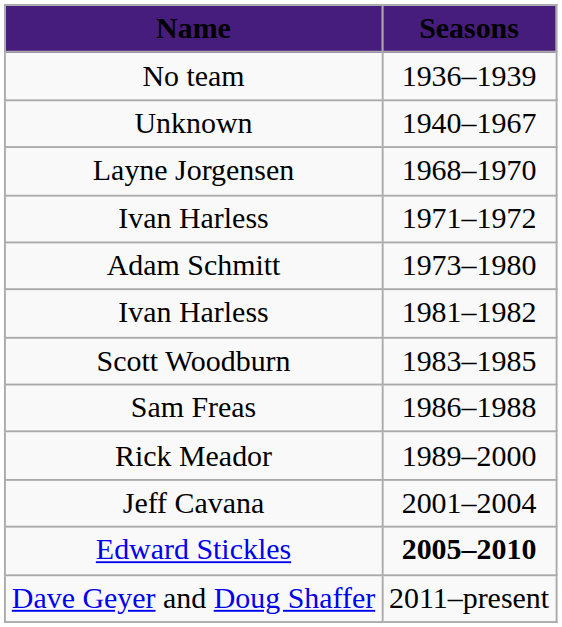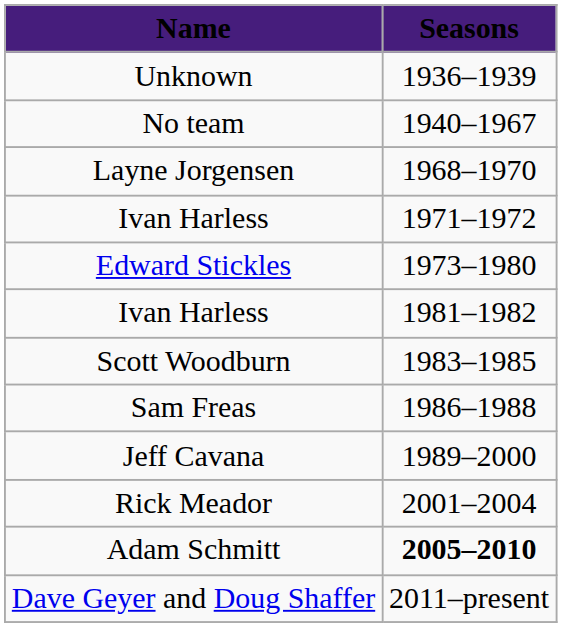row 2 | Name: No team -> Unknown
row 3 | Name: Unknown -> No team
row 6 | Name: Adam Schmitt -> Edward Stickles
row 10 | Name: Rick Meador -> Jeff Cavana
row 11 | Name: Jeff Cavana -> Rick Meador
row 12 | Name: Edward Stickles -> Adam Schmitt
